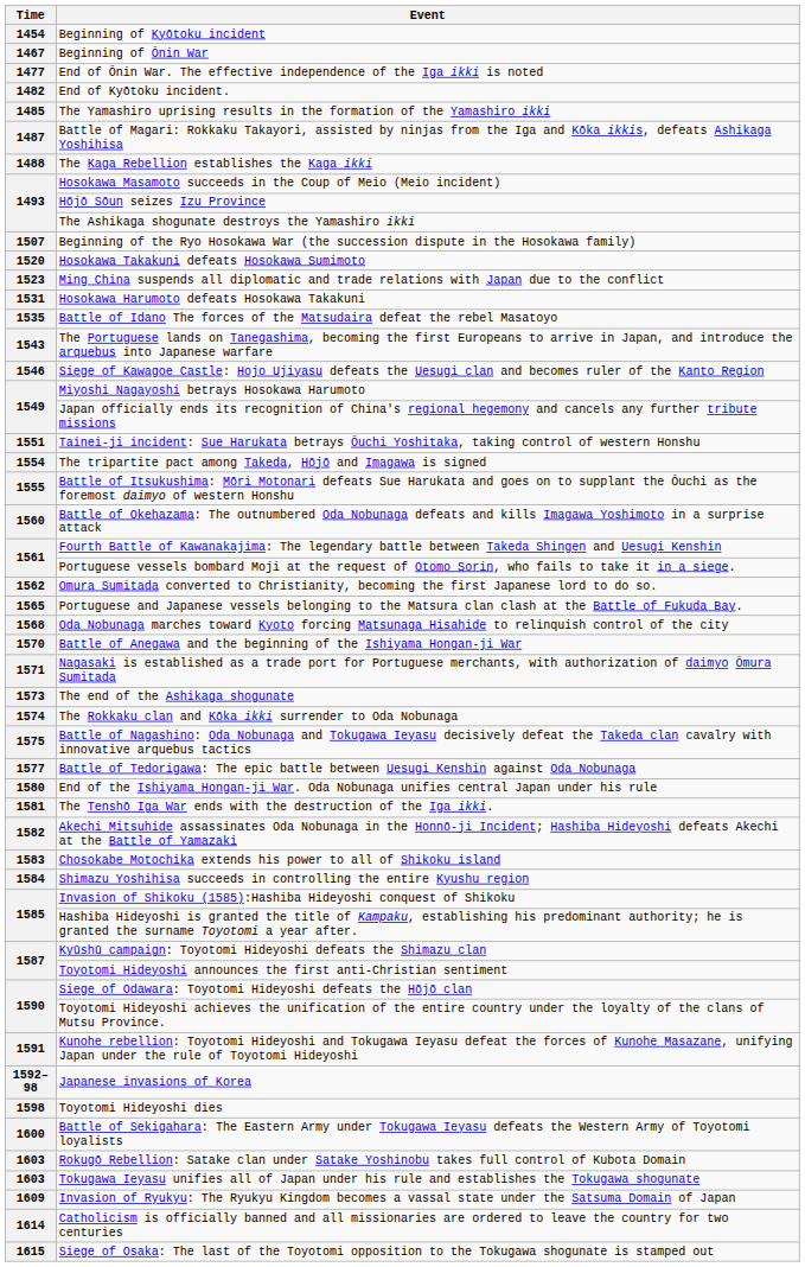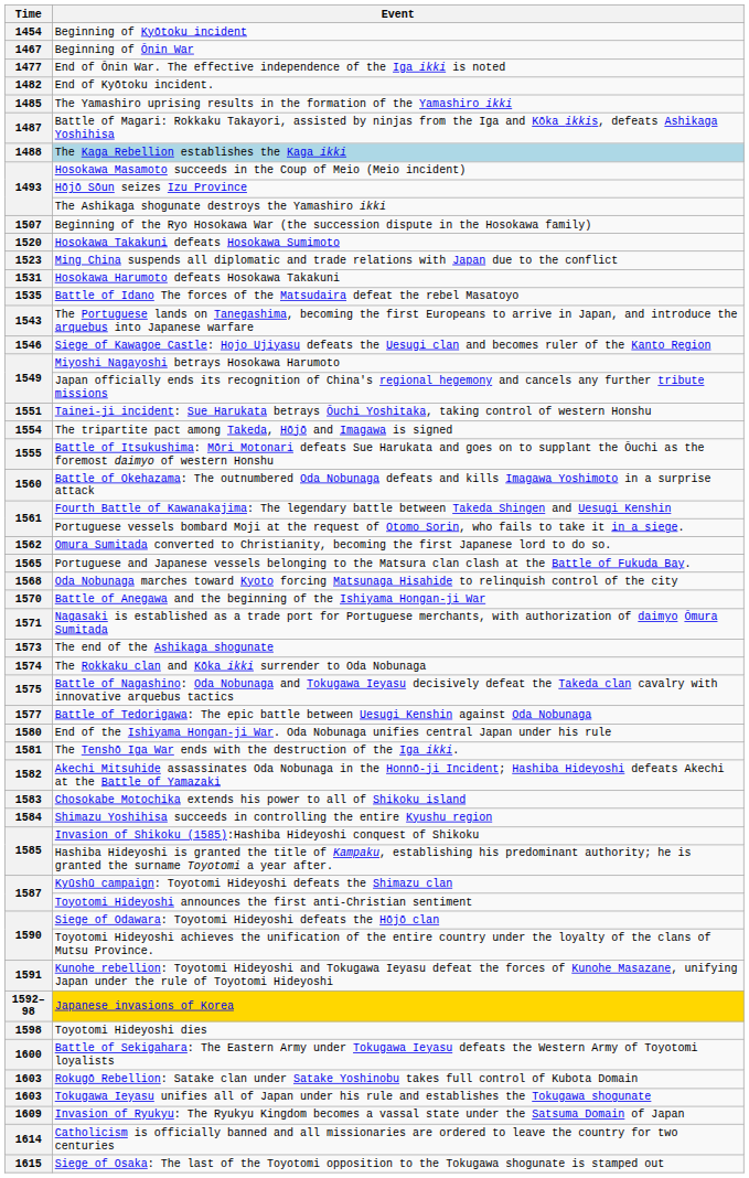The Kaga Rebellion establishes the Kaga ikki | Event: no background -> lightblue background
Japanese invasions of Korea | Event: no background -> gold background
